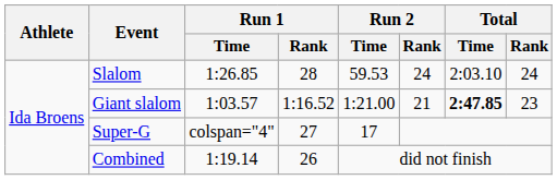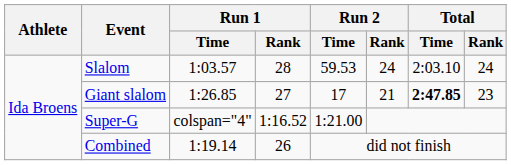Slalom | Run 1 / Time: 1:26.85 -> 1:03.57
Giant slalom | Run 1 / Time: 1:03.57 -> 1:26.85
Giant slalom | Run 1 / Rank: 1:16.52 -> 27
Giant slalom | Run 2 / Time: 1:21.00 -> 17
Super-G | Run 1 / Rank: 27 -> 1:16.52
Super-G | Run 2 / Time: 17 -> 1:21.00
